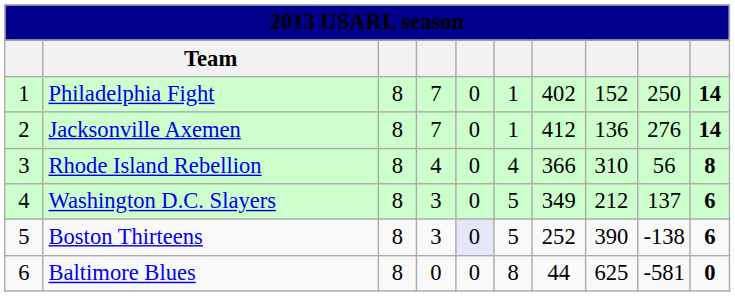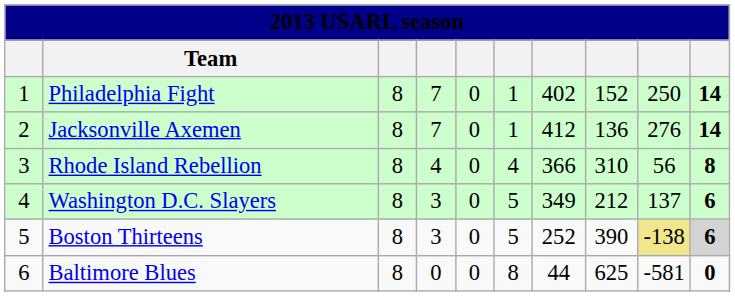Boston Thirteens | column 5: lavender background -> no background
Boston Thirteens | column 9: no background -> khaki background
Boston Thirteens | column 10: no background -> lightgrey background
